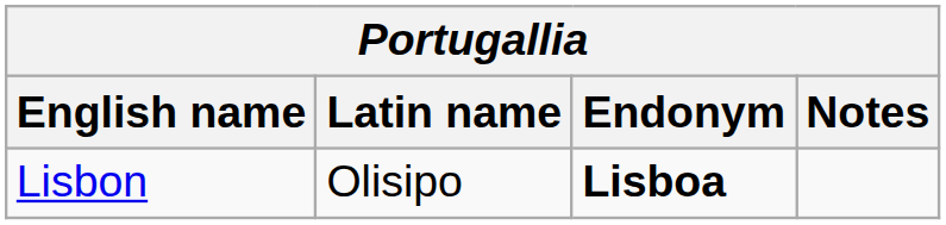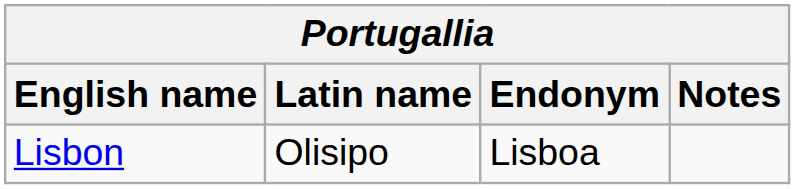Lisbon | Endonym: bold -> normal
